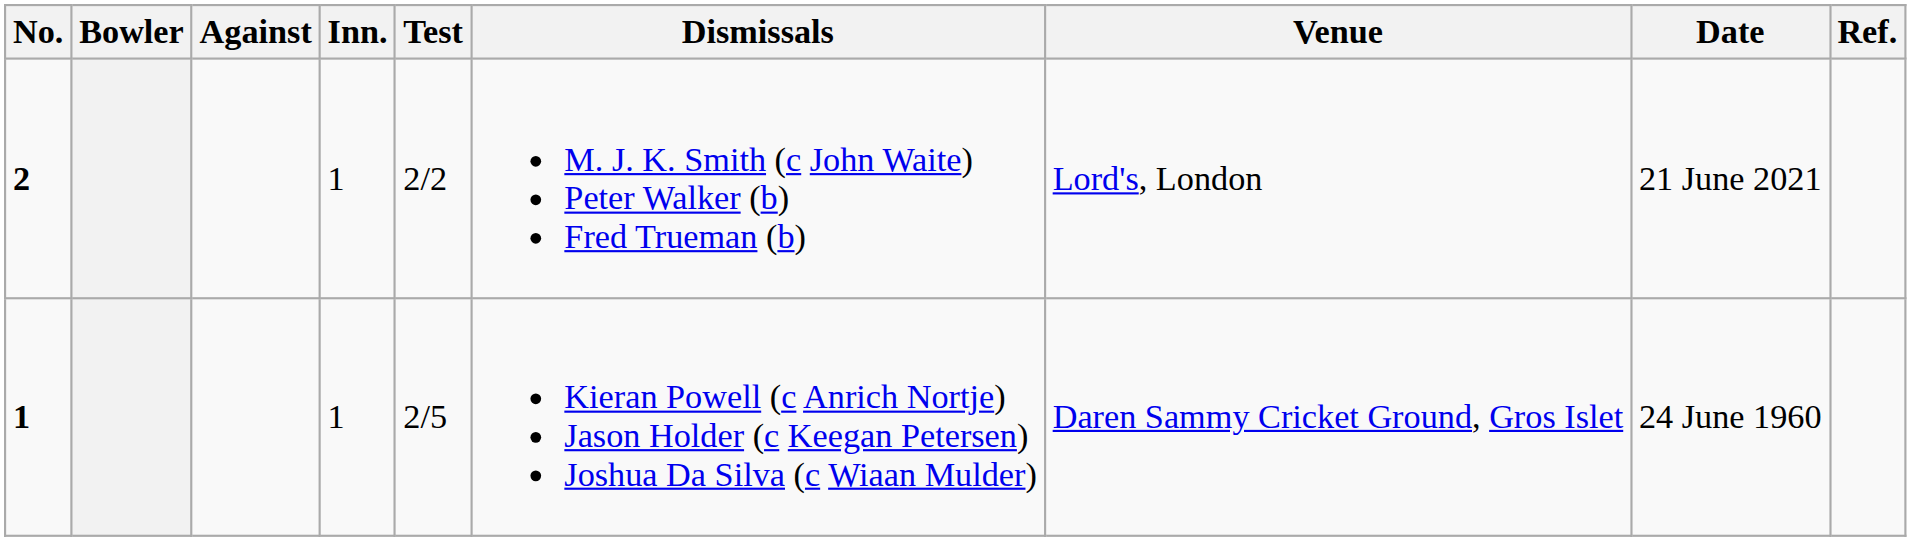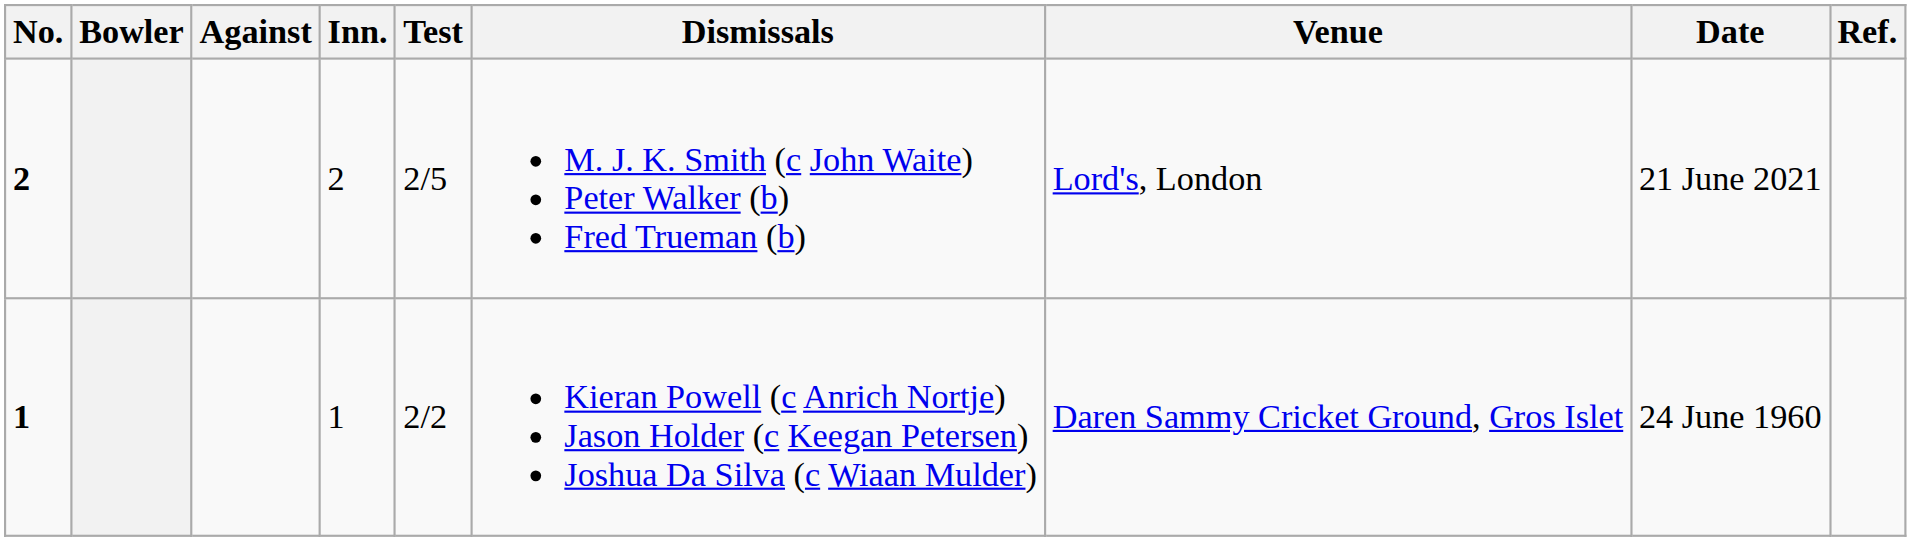row 2 | Inn.: 1 -> 2
row 2 | Test: 2/2 -> 2/5
row 3 | Test: 2/5 -> 2/2
